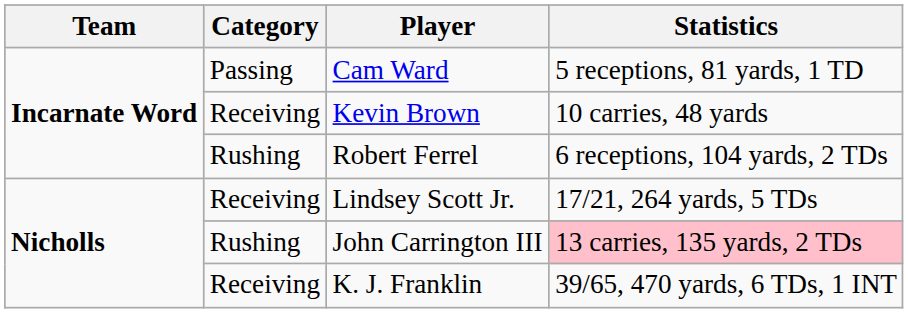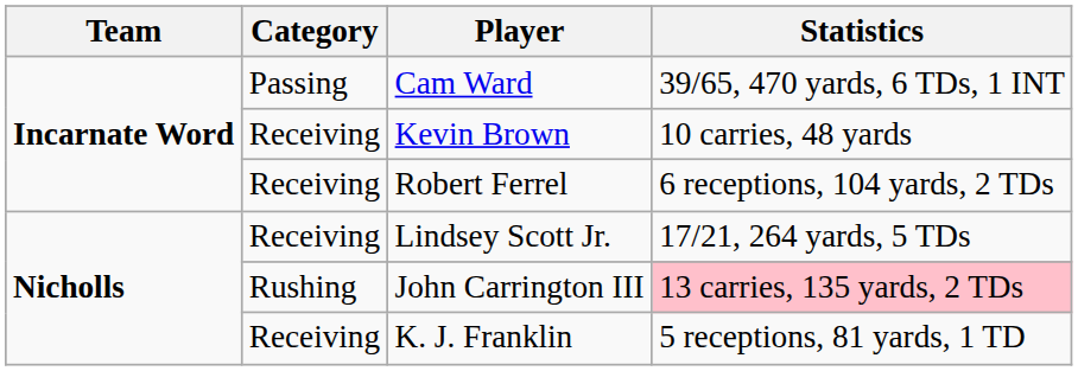Cam Ward | Statistics: 5 receptions, 81 yards, 1 TD -> 39/65, 470 yards, 6 TDs, 1 INT
Robert Ferrel | Category: Rushing -> Receiving
K. J. Franklin | Statistics: 39/65, 470 yards, 6 TDs, 1 INT -> 5 receptions, 81 yards, 1 TD
